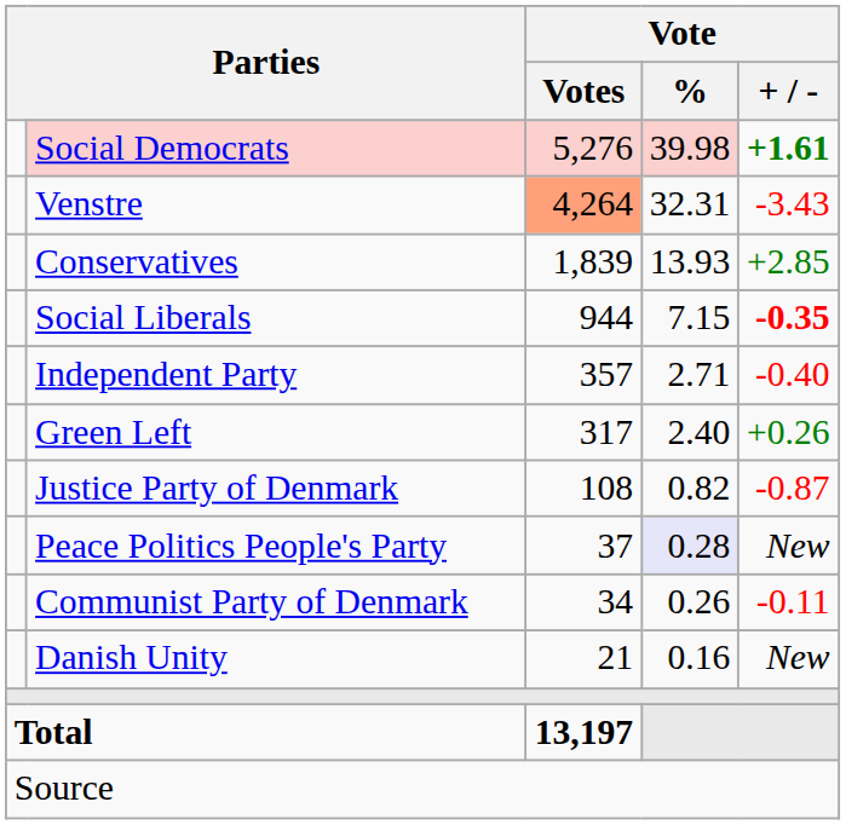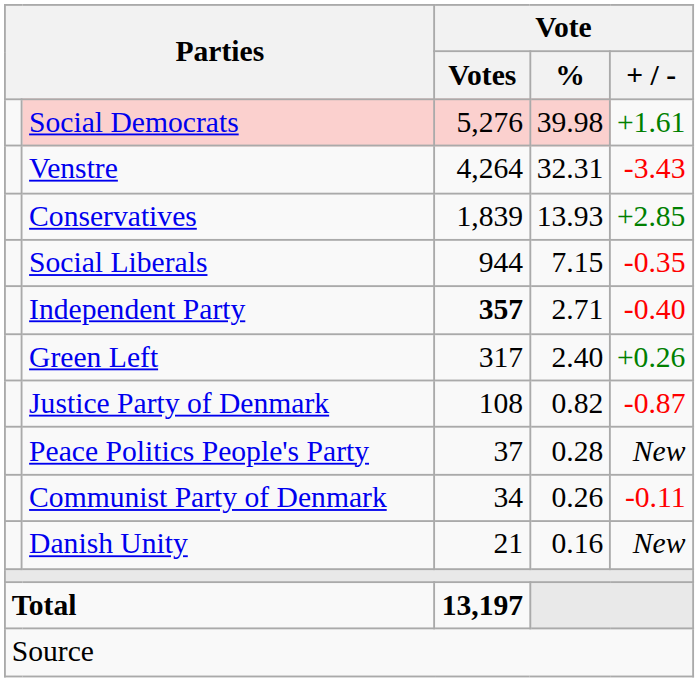Social Democrats | Vote / + / -: bold -> normal
Venstre | Vote / Votes: lightsalmon background -> no background
Social Liberals | Vote / + / -: bold -> normal
Independent Party | Vote / Votes: normal -> bold
Peace Politics People's Party | Vote / %: lavender background -> no background
